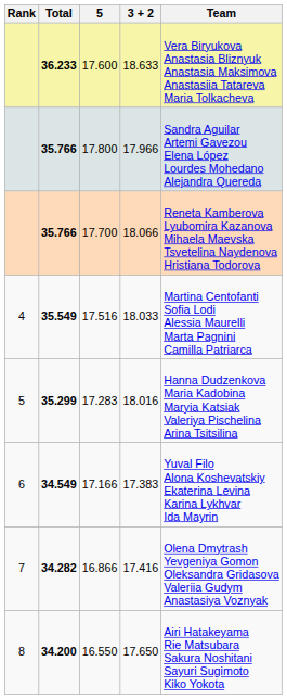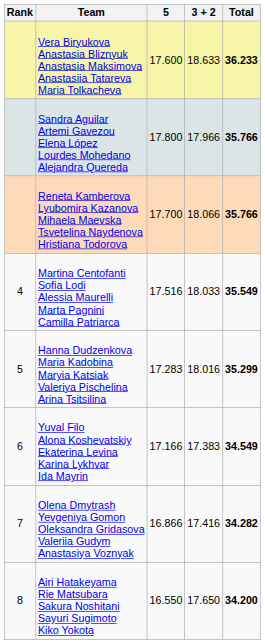columns swapped: Team <-> Total
